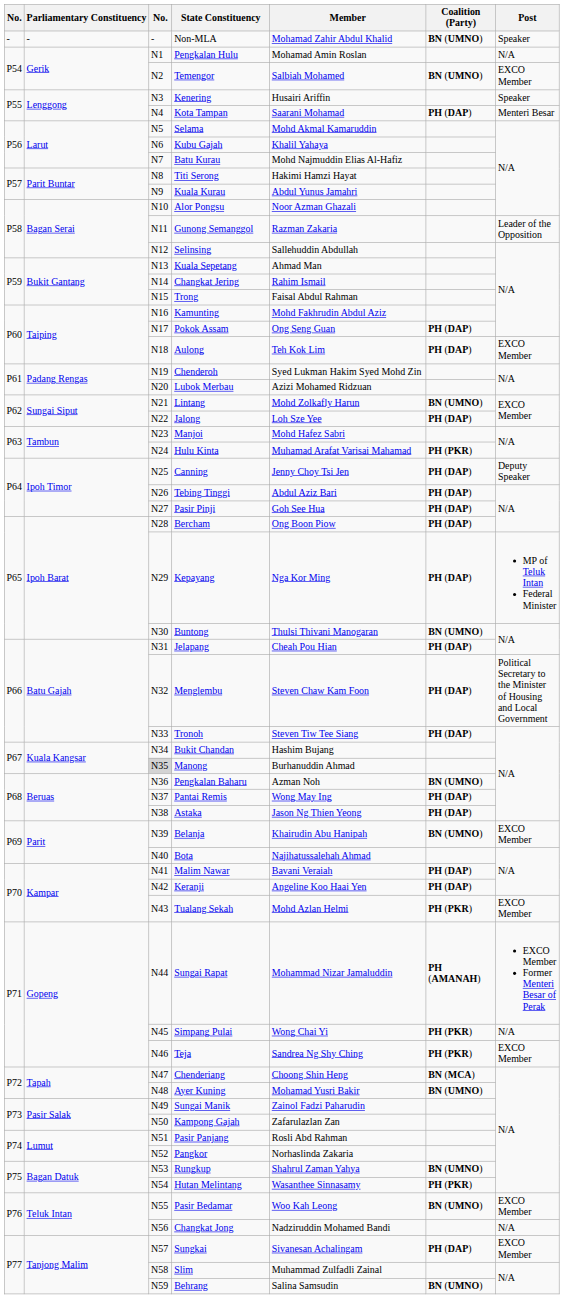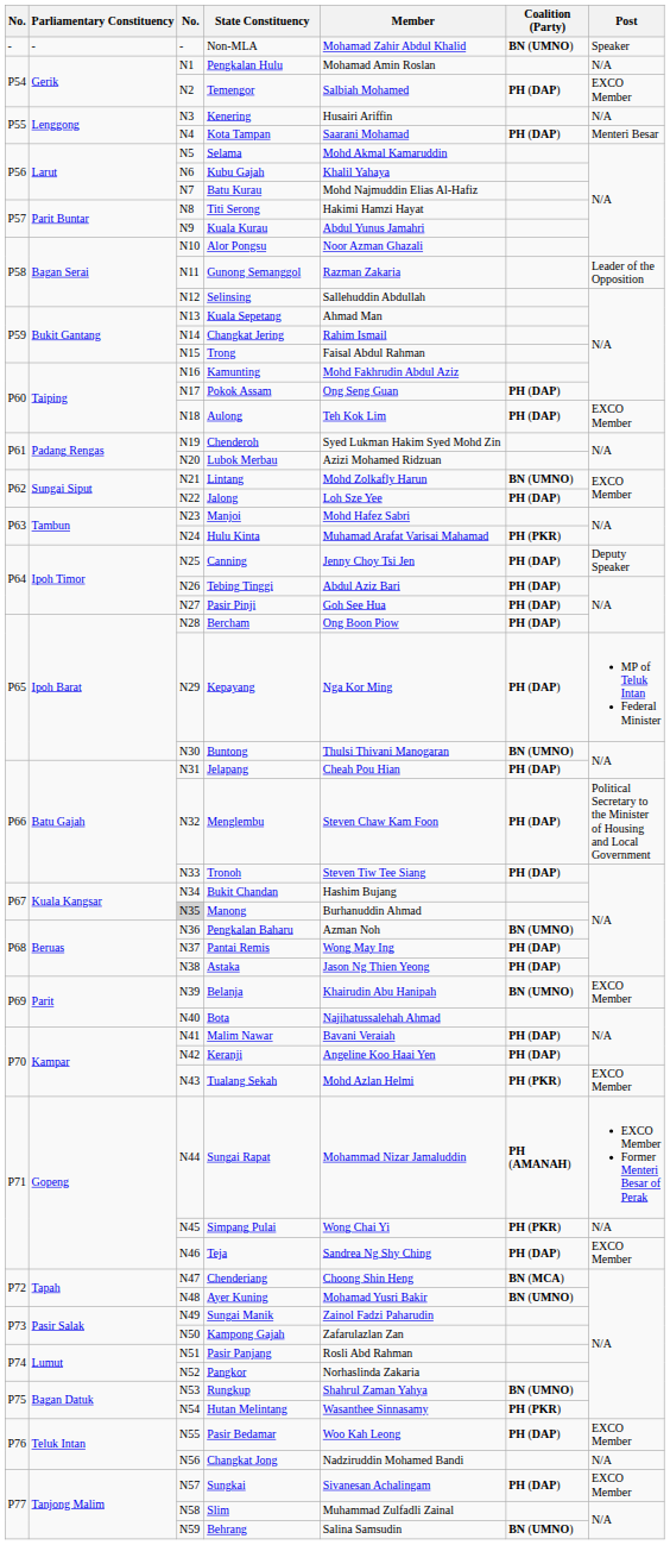Temengor | Coalition (Party): BN (UMNO) -> PH (DAP)
Kenering | Post: Speaker -> N/A
Teja | Coalition (Party): PH (PKR) -> PH (DAP)
Pasir Bedamar | Coalition (Party): BN (UMNO) -> PH (DAP)
